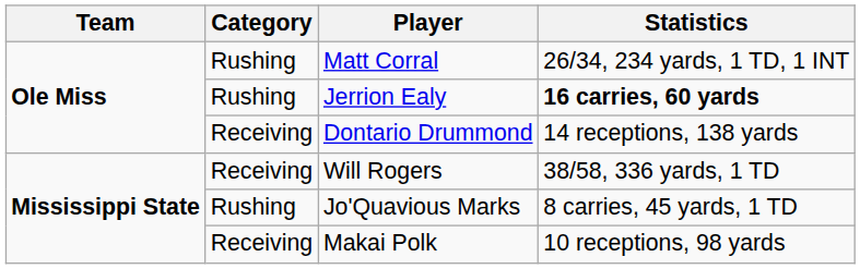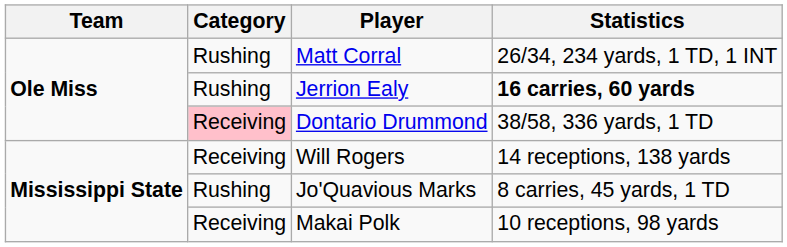Dontario Drummond | Category: no background -> pink background
Dontario Drummond | Statistics: 14 receptions, 138 yards -> 38/58, 336 yards, 1 TD
Will Rogers | Statistics: 38/58, 336 yards, 1 TD -> 14 receptions, 138 yards
